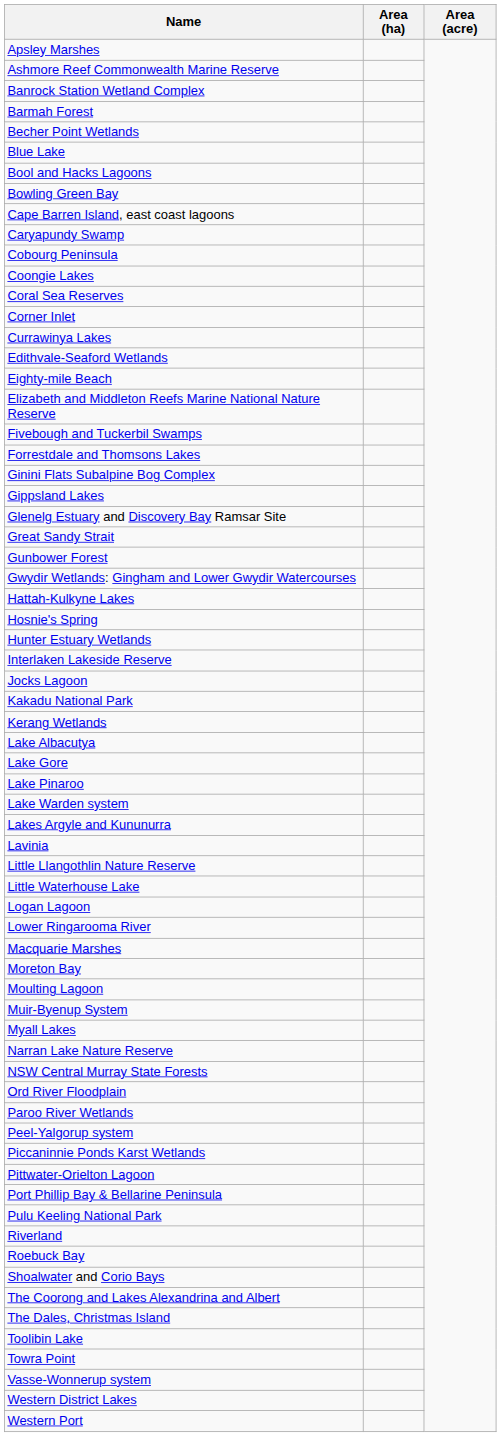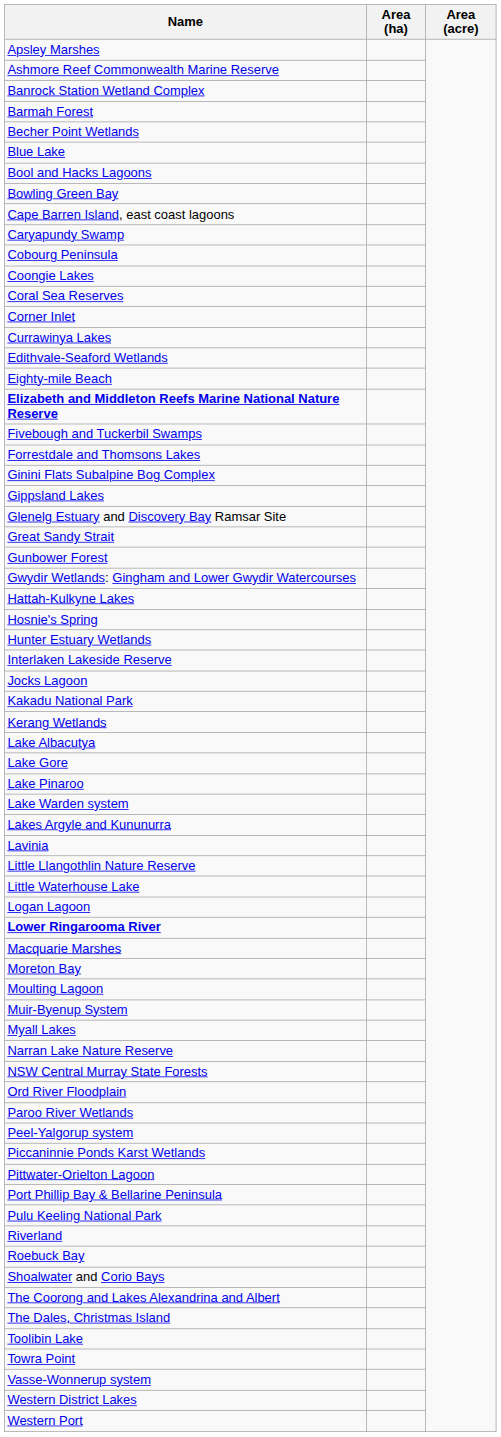Elizabeth and Middleton Reefs Marine National Nature Reserve | Name: normal -> bold
Lower Ringarooma River | Name: normal -> bold
